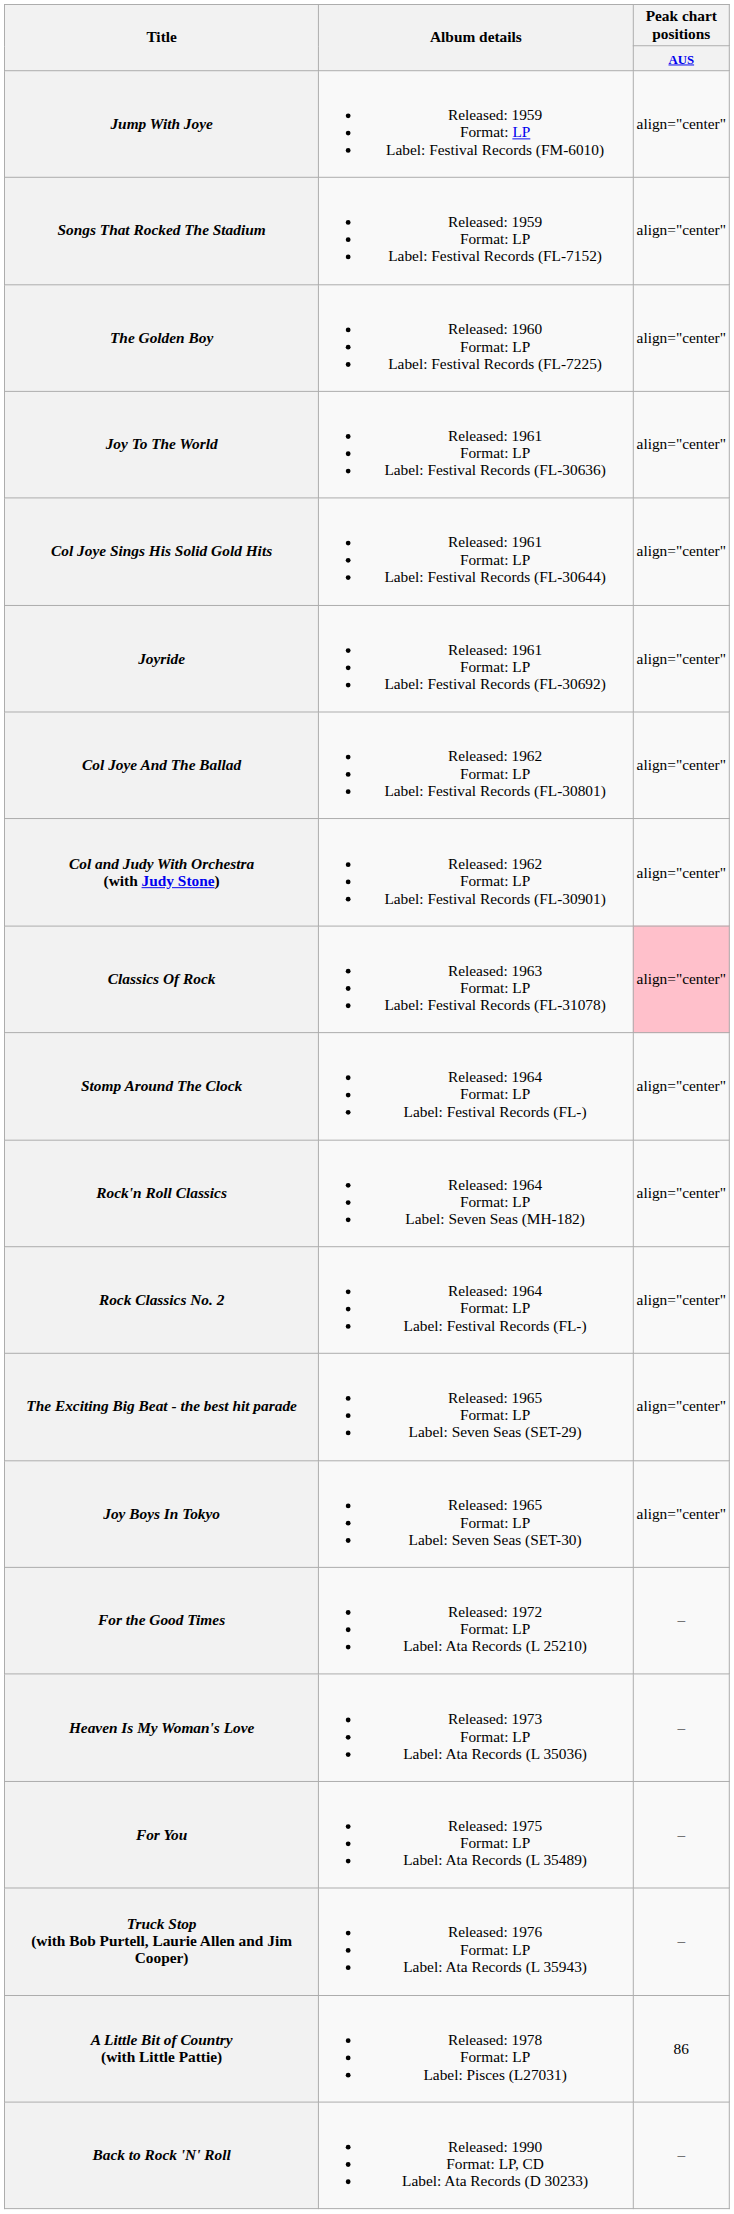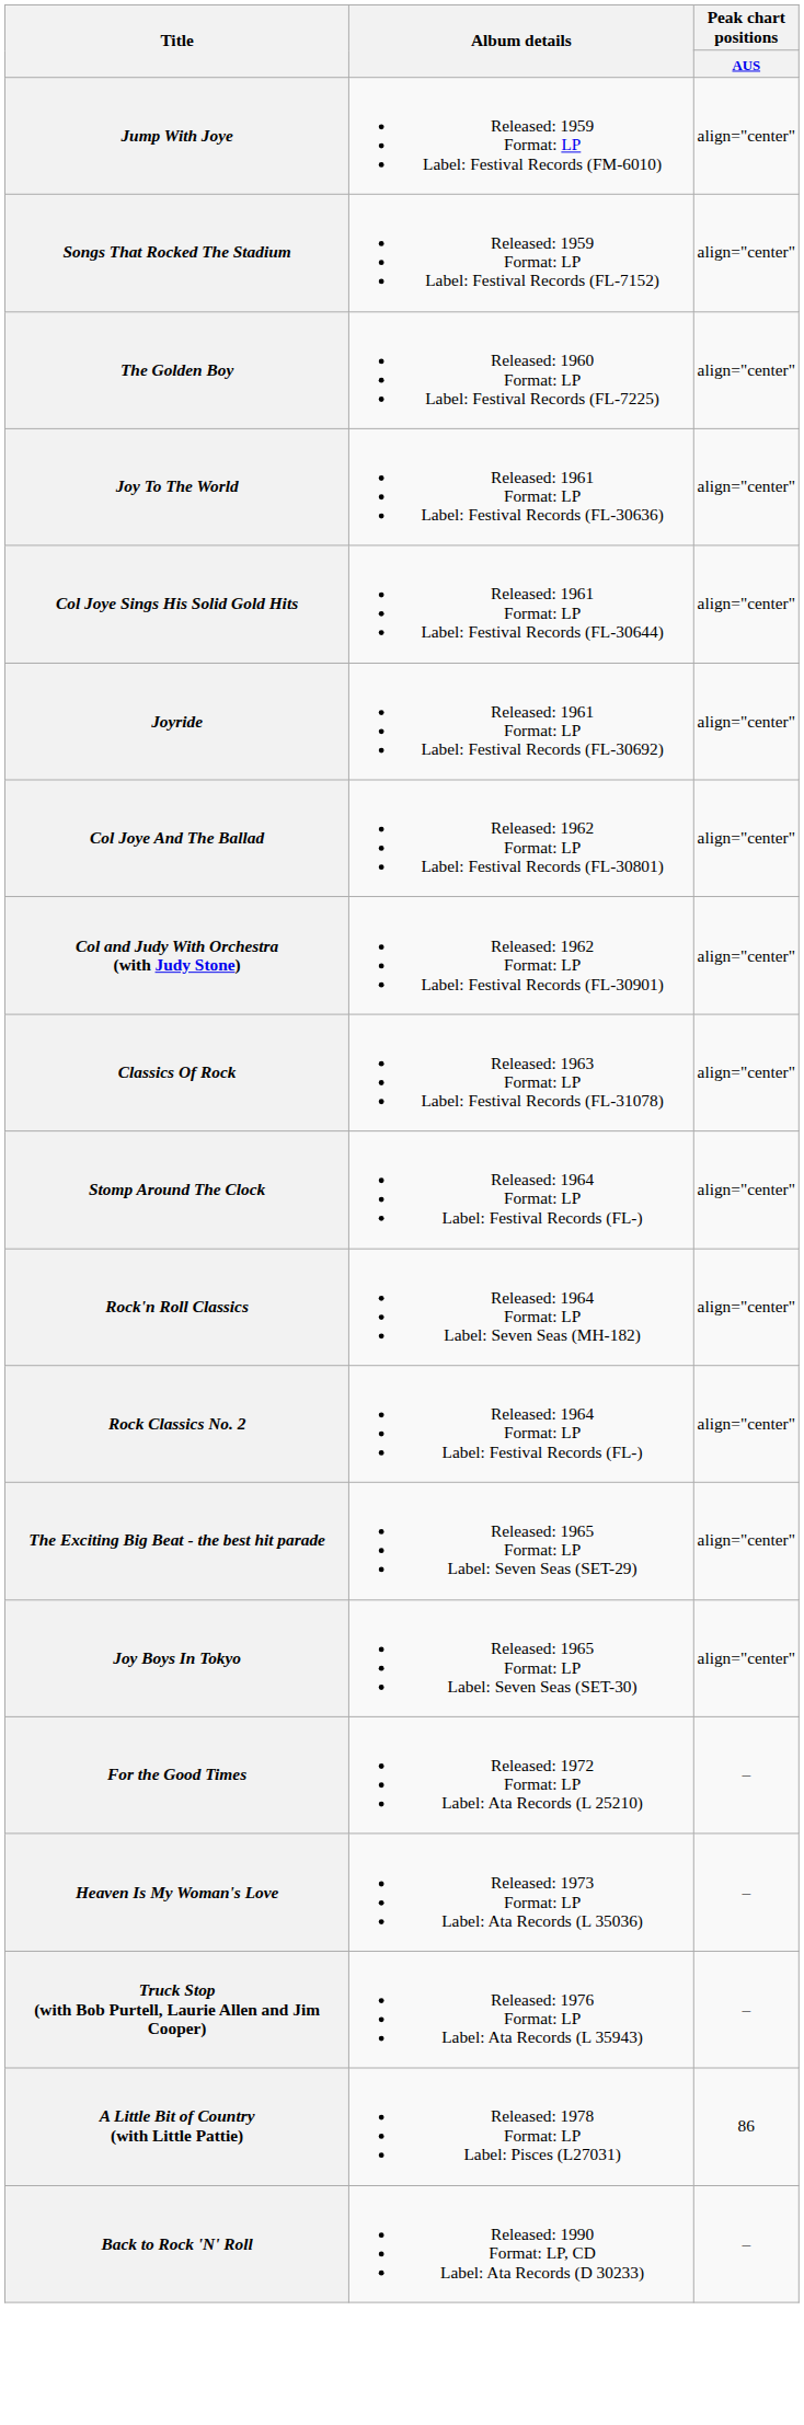Classics Of Rock | Peak chart positions / AUS: pink background -> no background
- row: For You | Released: 1975 Format: LP Label: Ata Records (L 35489) | –
